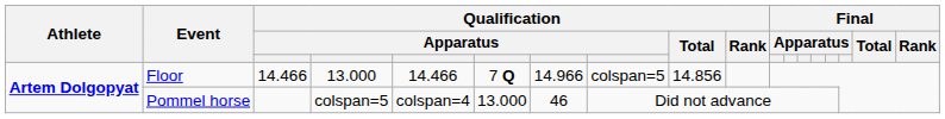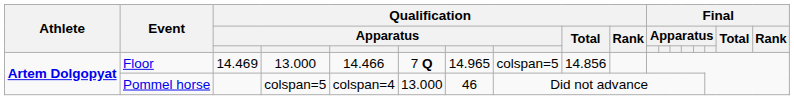Floor | column 3: 14.466 -> 14.469
Floor | column 7: 14.966 -> 14.965
